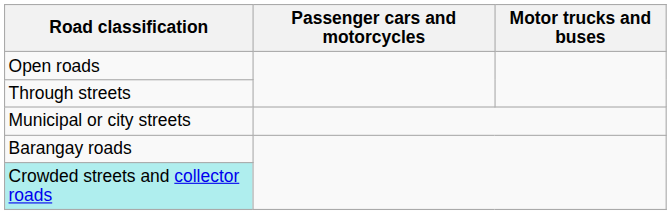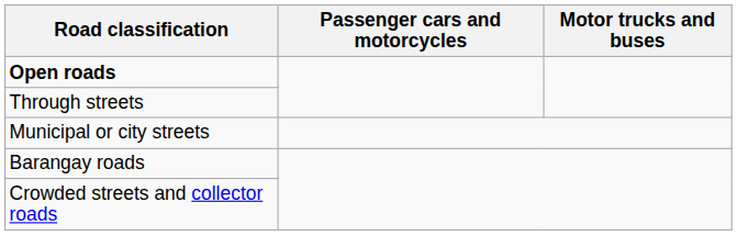Open roads | Road classification: normal -> bold
Crowded streets and collector roads | Road classification: paleturquoise background -> no background
